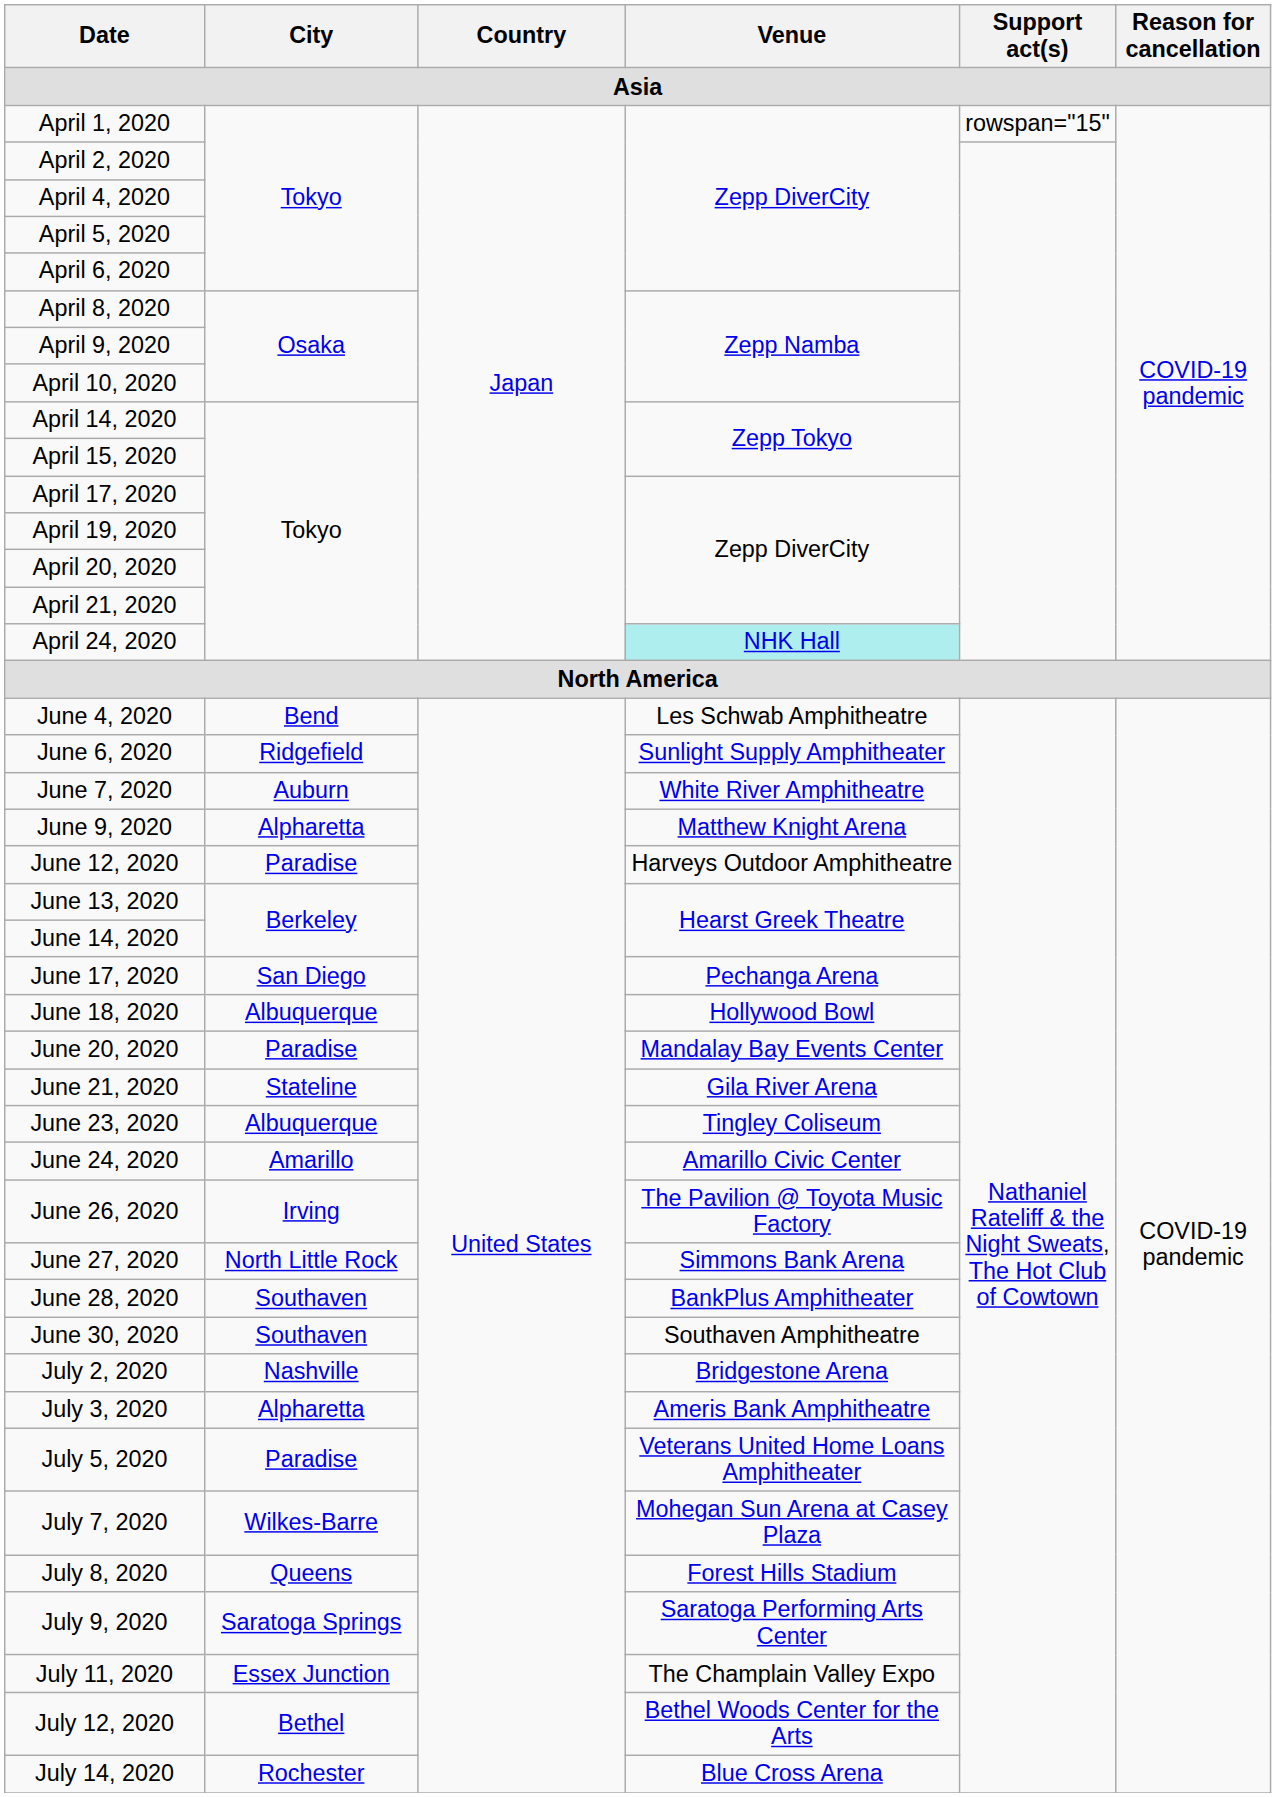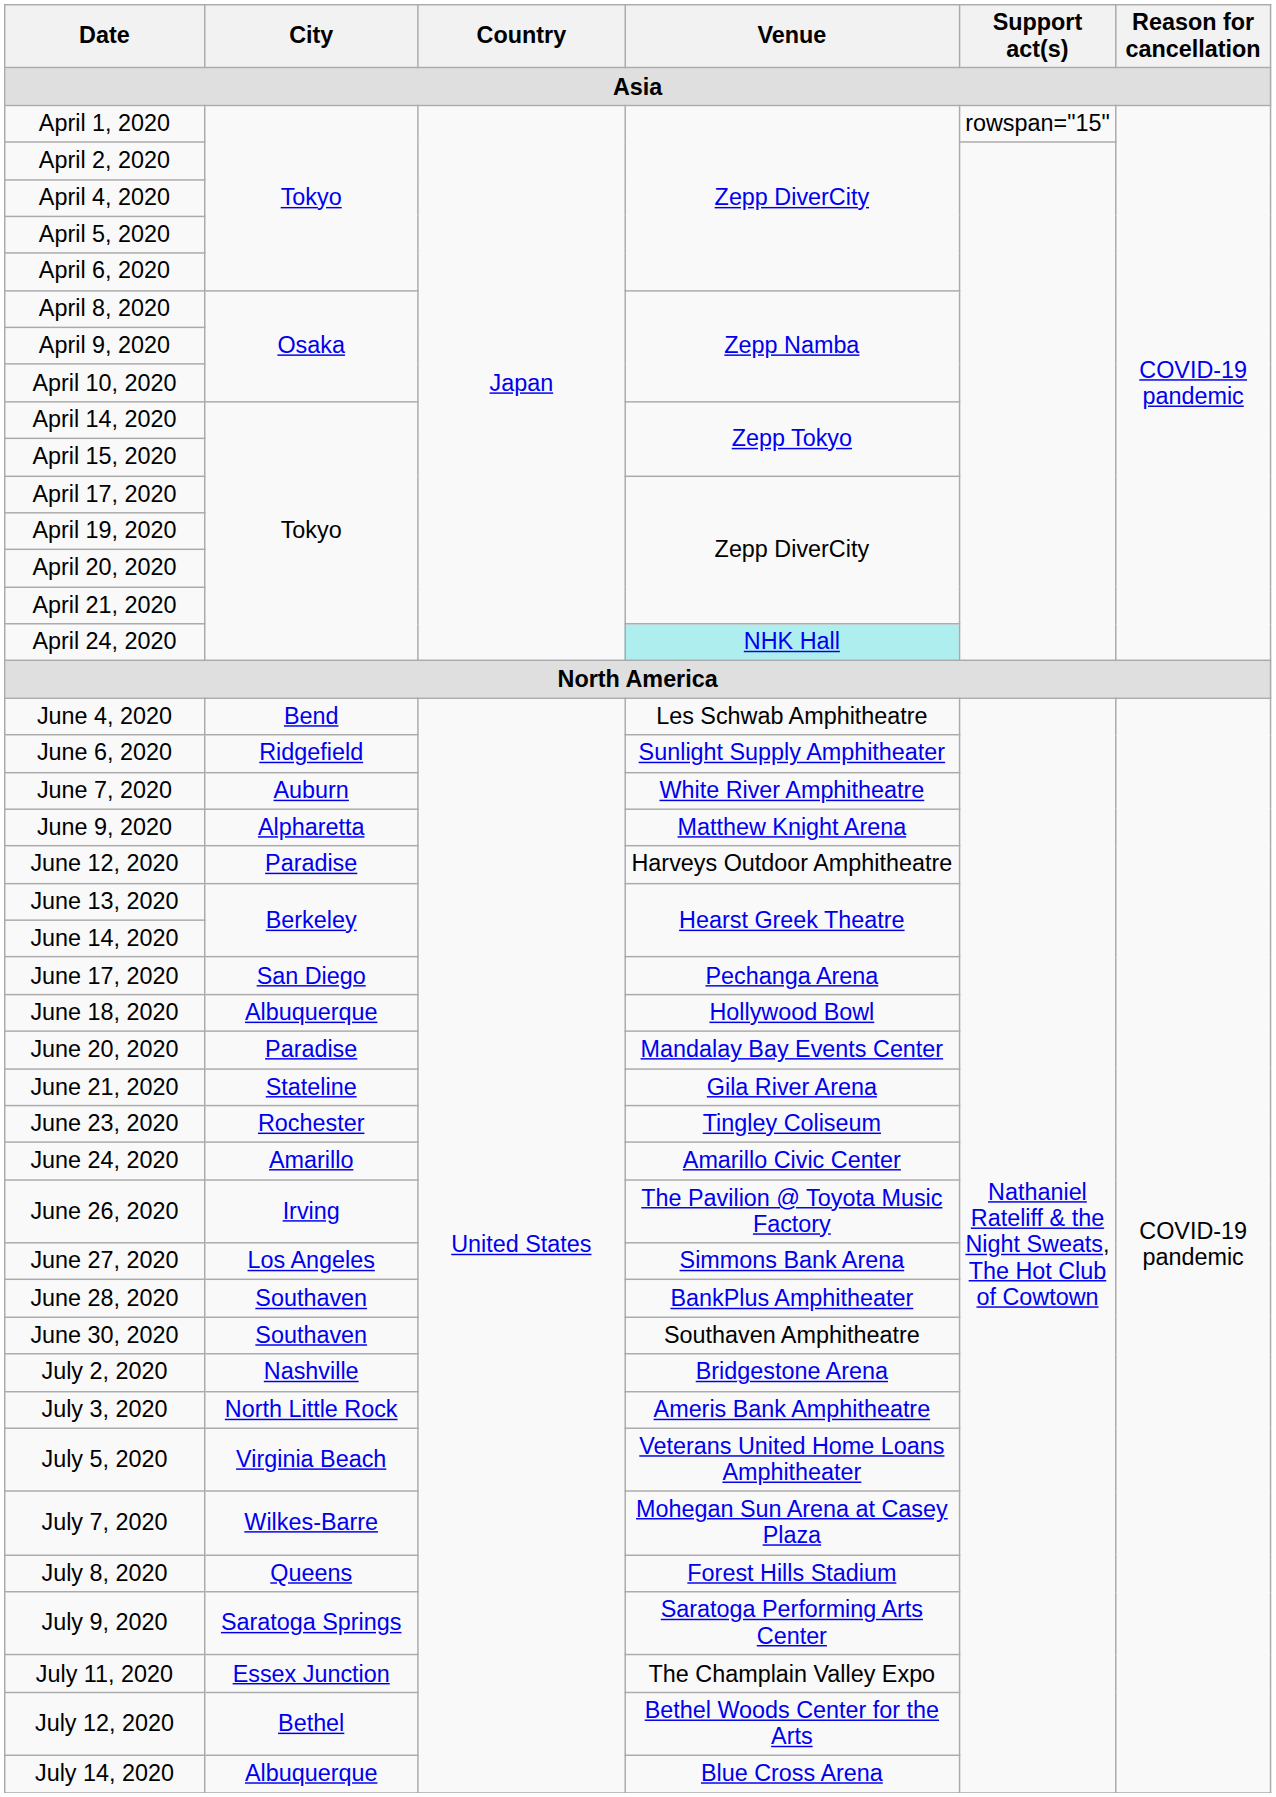June 23, 2020 | City: Albuquerque -> Rochester
June 27, 2020 | City: North Little Rock -> Los Angeles
July 3, 2020 | City: Alpharetta -> North Little Rock
July 5, 2020 | City: Paradise -> Virginia Beach
July 14, 2020 | City: Rochester -> Albuquerque
